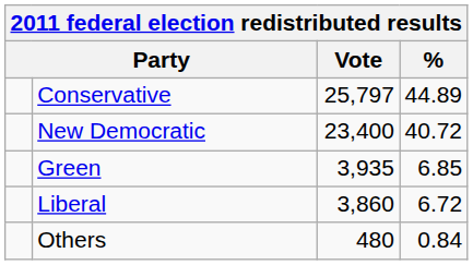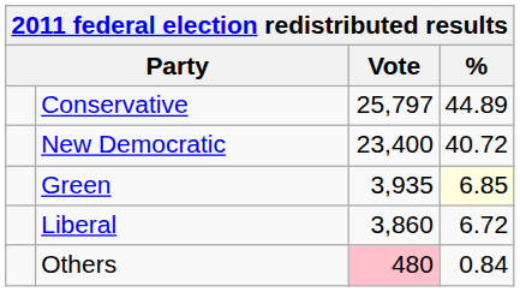Green | %: no background -> lightyellow background
Others | Vote: no background -> pink background
